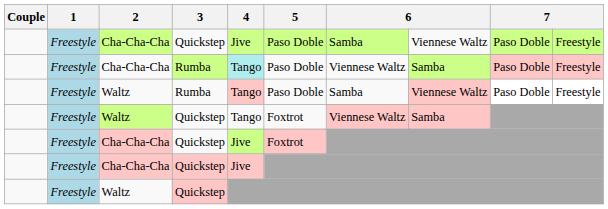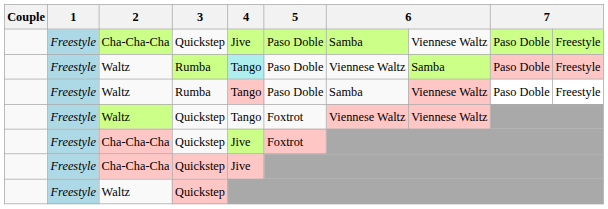row 3 | 2: Cha-Cha-Cha -> Waltz
row 5 | column 8: Samba -> Viennese Waltz
